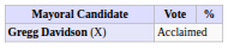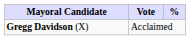Gregg Davidson (X) | Mayoral Candidate: lavender background -> no background
